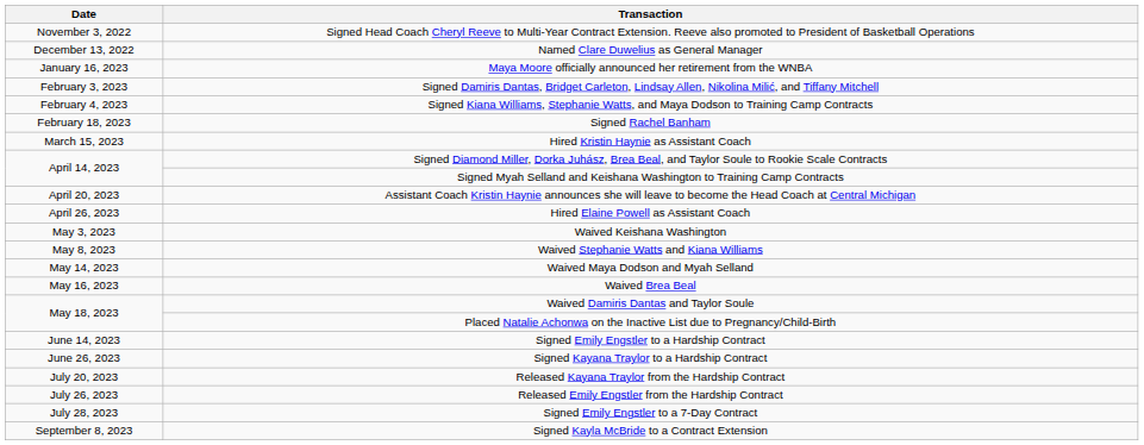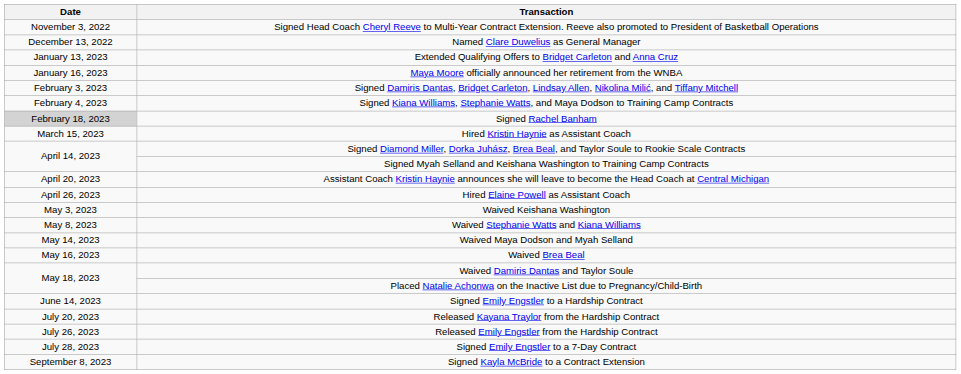+ row: January 13, 2023 | Extended Qualifying Offers to Bridget Carleton and Anna Cruz
Signed Rachel Banham | Date: no background -> lightgrey background
- row: June 26, 2023 | Signed Kayana Traylor to a Hardship Contract
